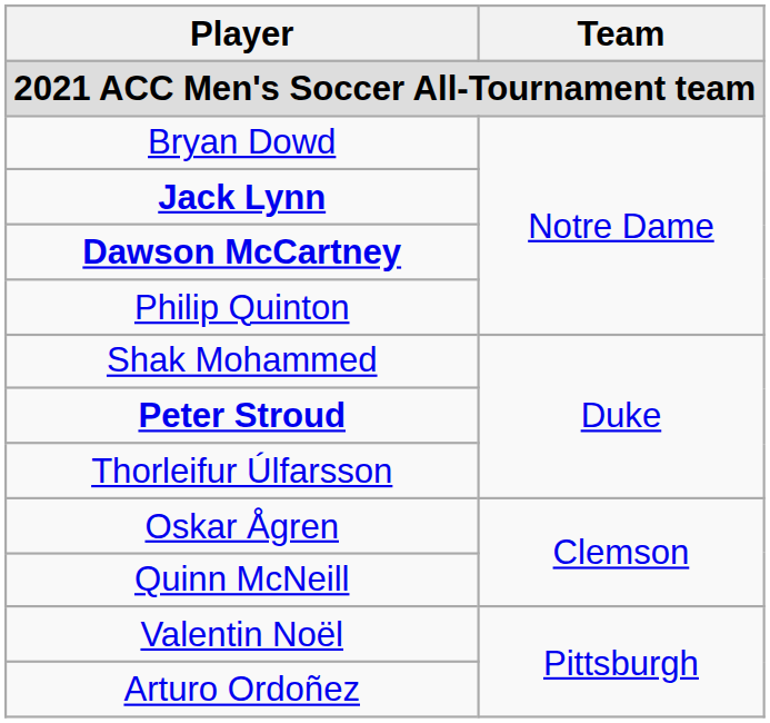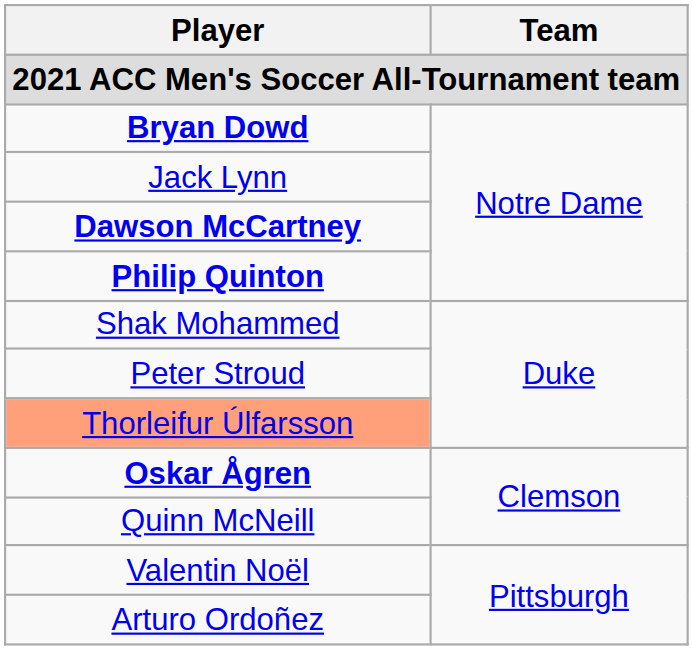Bryan Dowd | Player: normal -> bold
Jack Lynn | Player: bold -> normal
Philip Quinton | Player: normal -> bold
Peter Stroud | Player: bold -> normal
Thorleifur Úlfarsson | Player: no background -> lightsalmon background
Oskar Ågren | Player: normal -> bold
